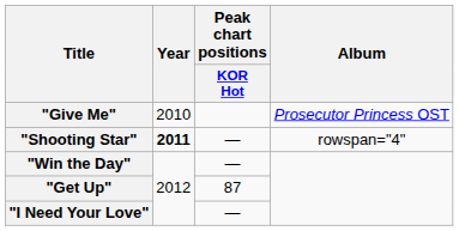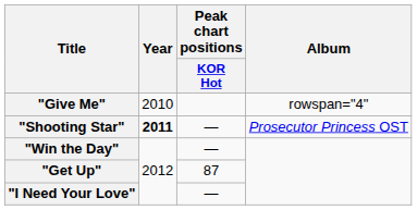"Give Me" | Album: Prosecutor Princess OST -> rowspan="4"
"Shooting Star" | Album: rowspan="4" -> Prosecutor Princess OST
